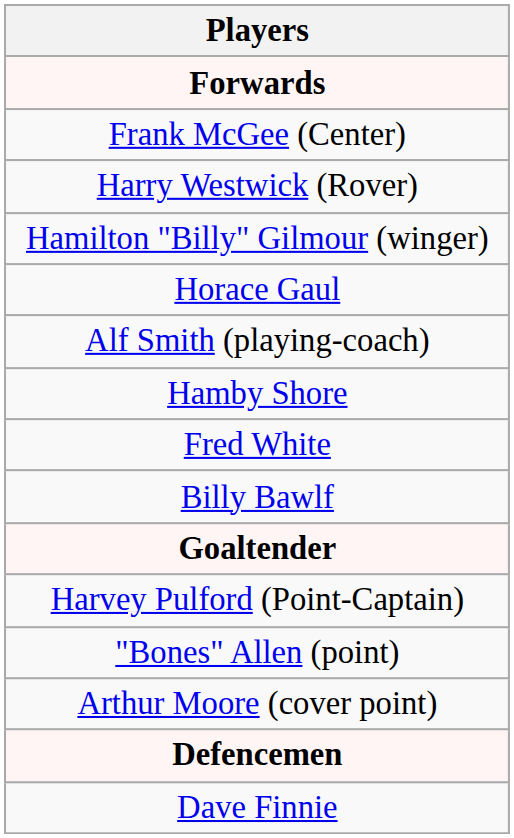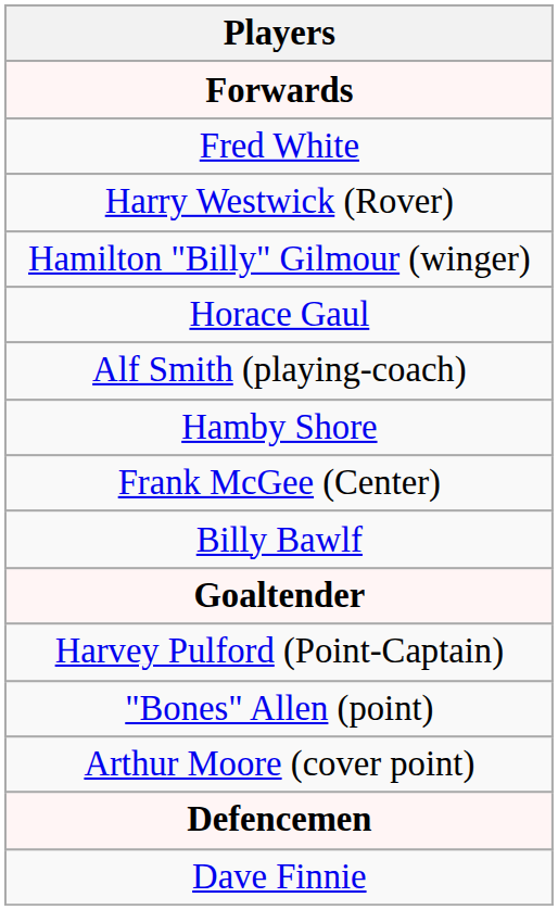row 3 | column 1: Frank McGee (Center) -> Fred White
row 9 | column 1: Fred White -> Frank McGee (Center)
